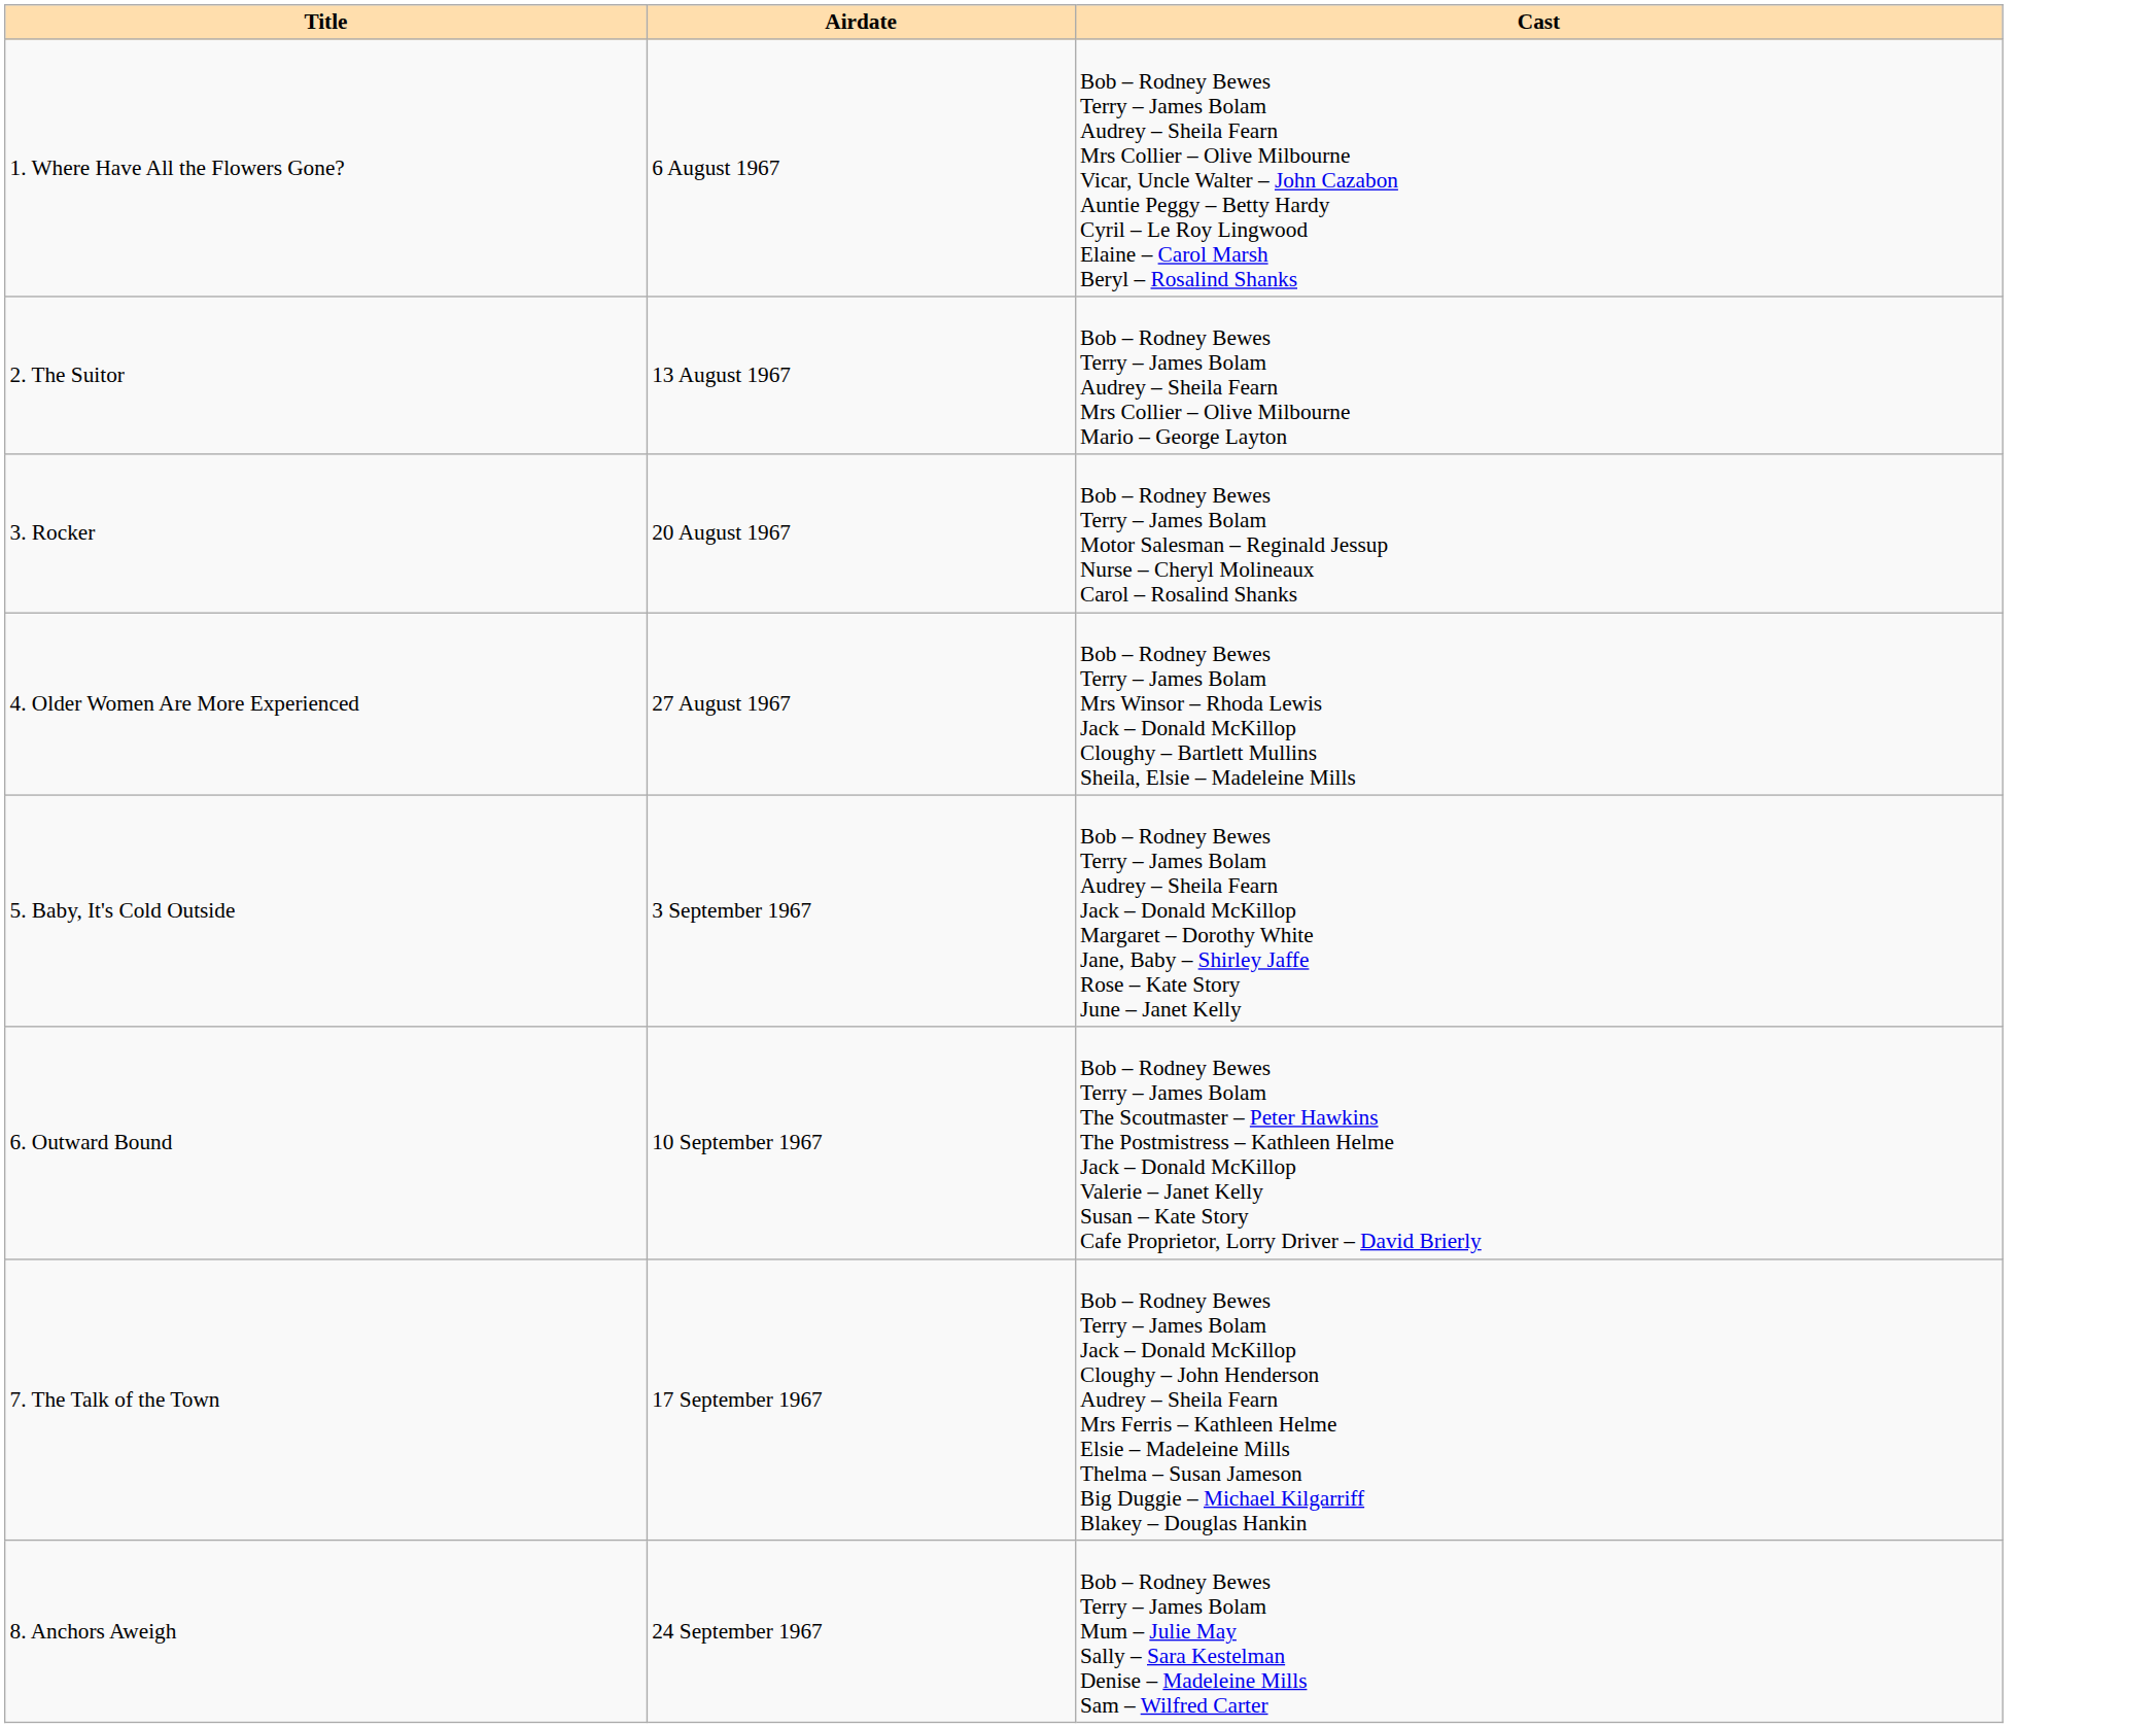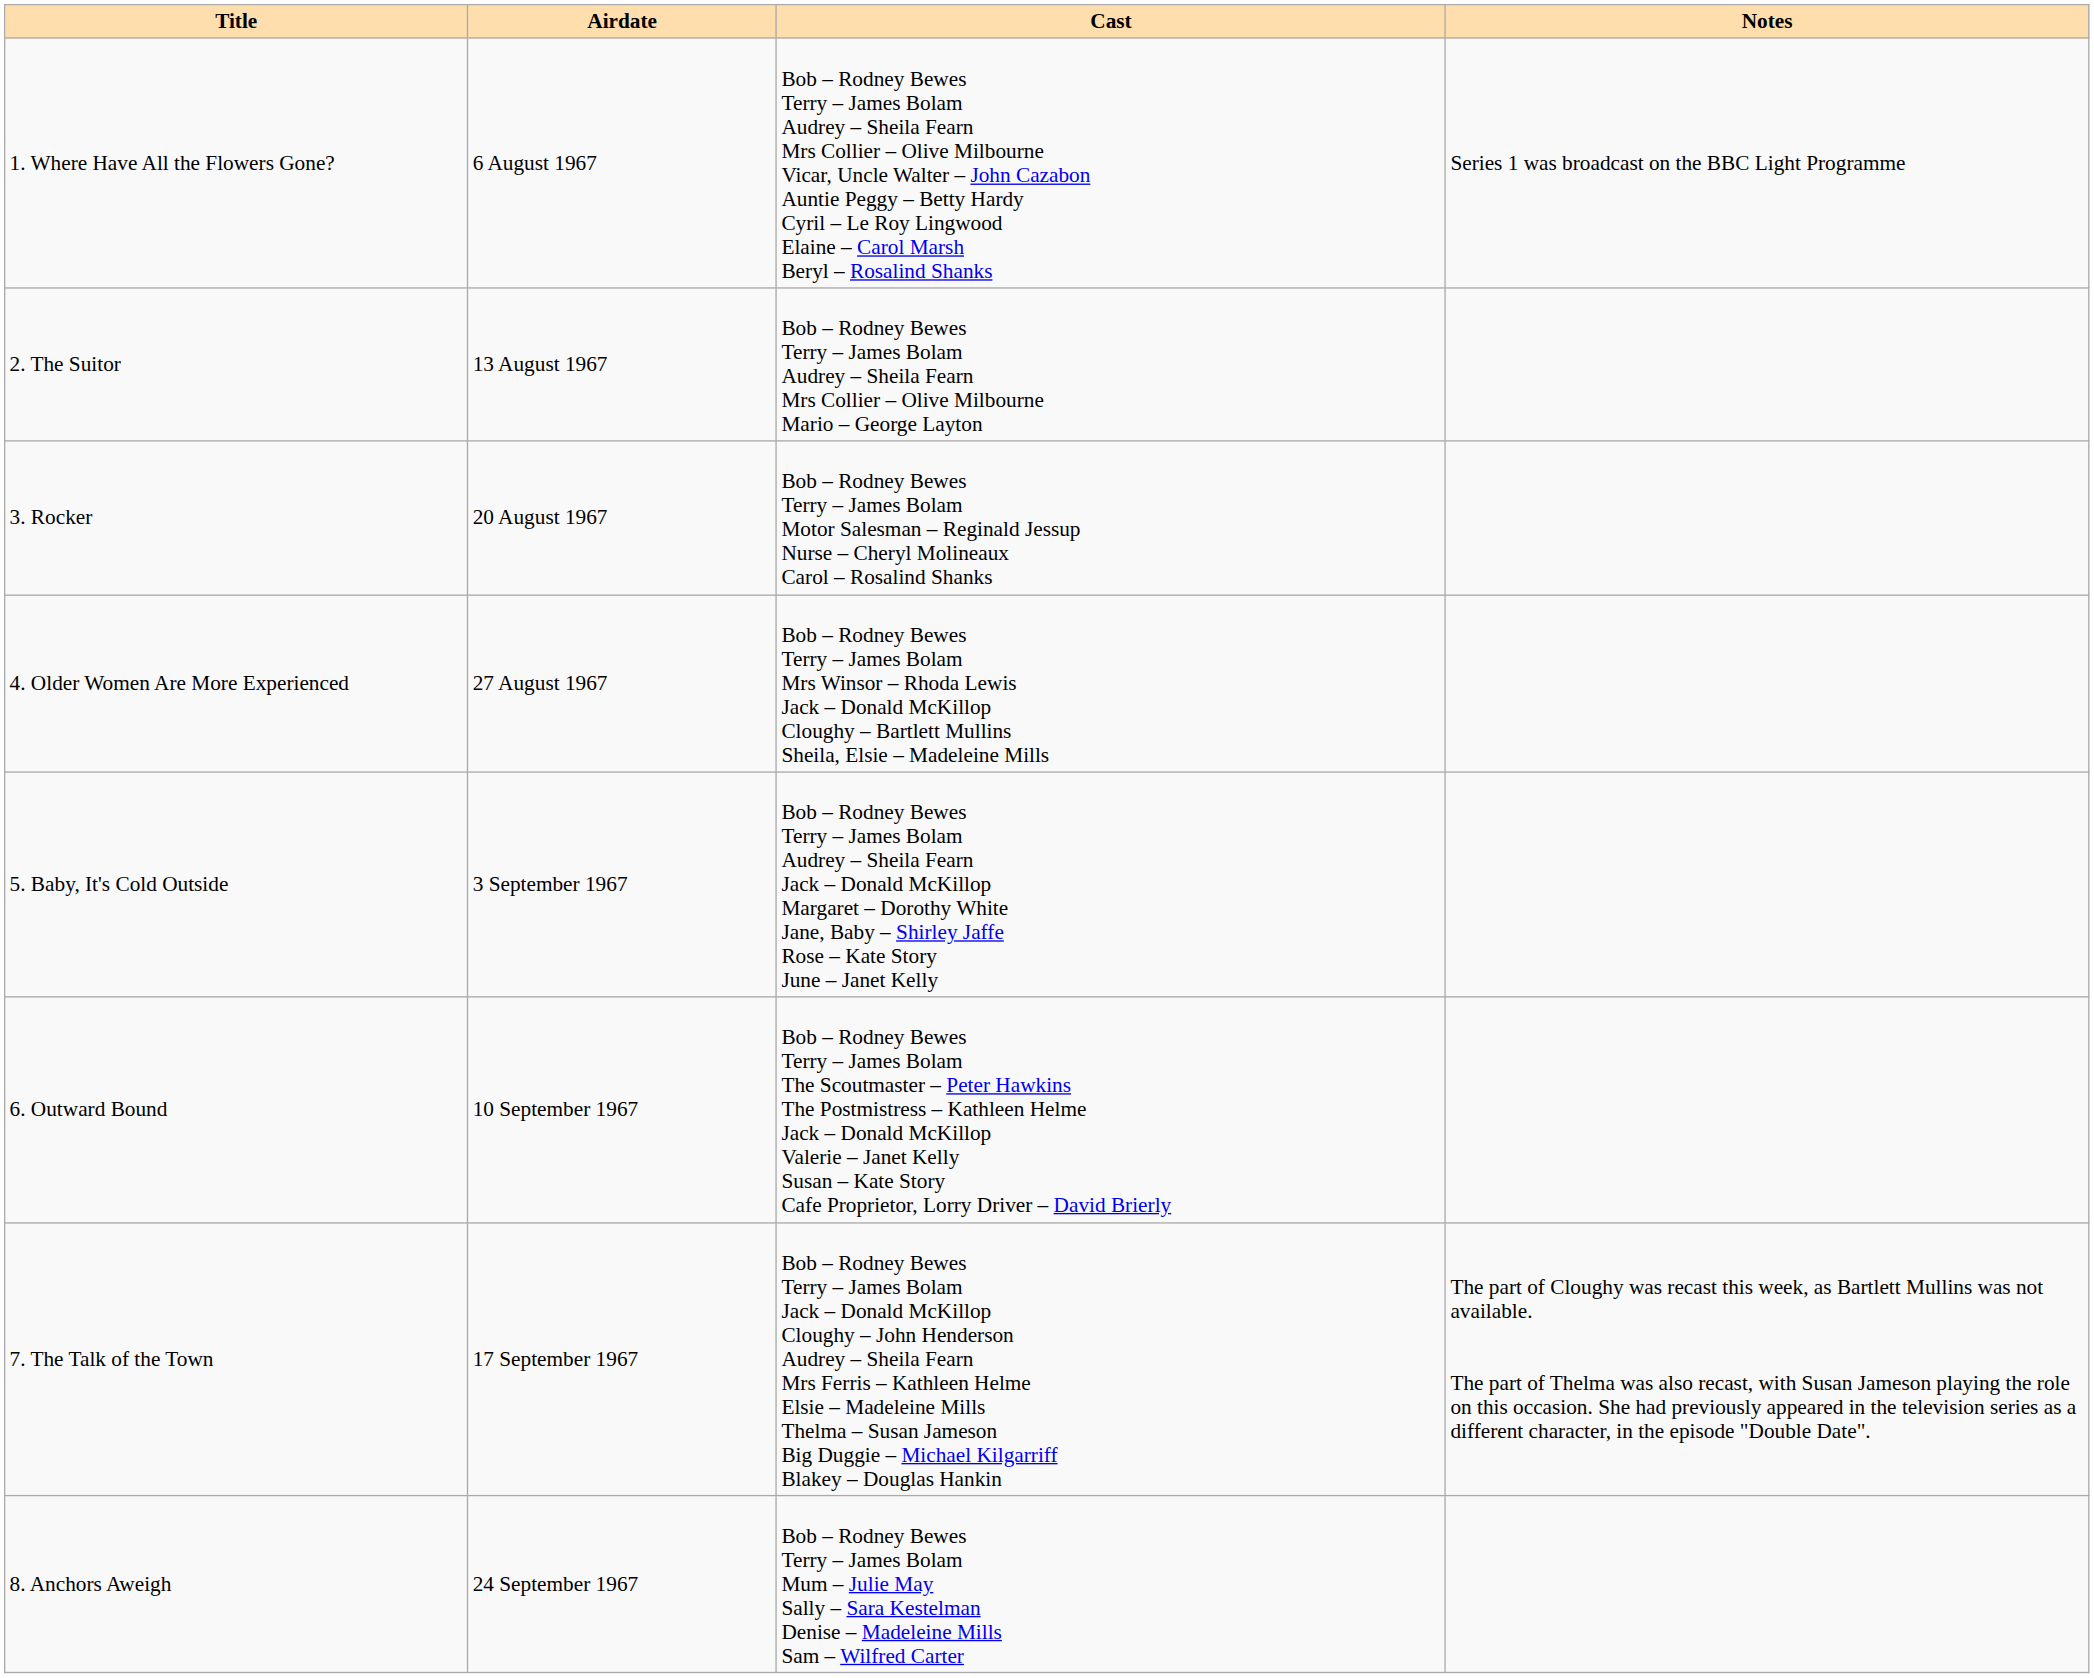+ column: Notes | Series 1 was broadcast on the BBC Light Programme | The part of Cloughy was recast this week, as Bartlett Mullins was not available. The part of Thelma was also recast, with Susan Jameson playing the role on this occasion. She had previously appeared in the television series as a different character, in the episode "Double Date".
